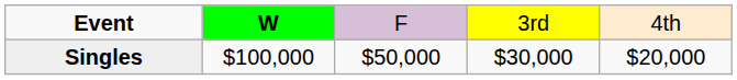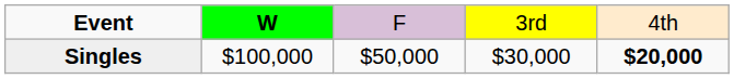Singles | column 5: normal -> bold
